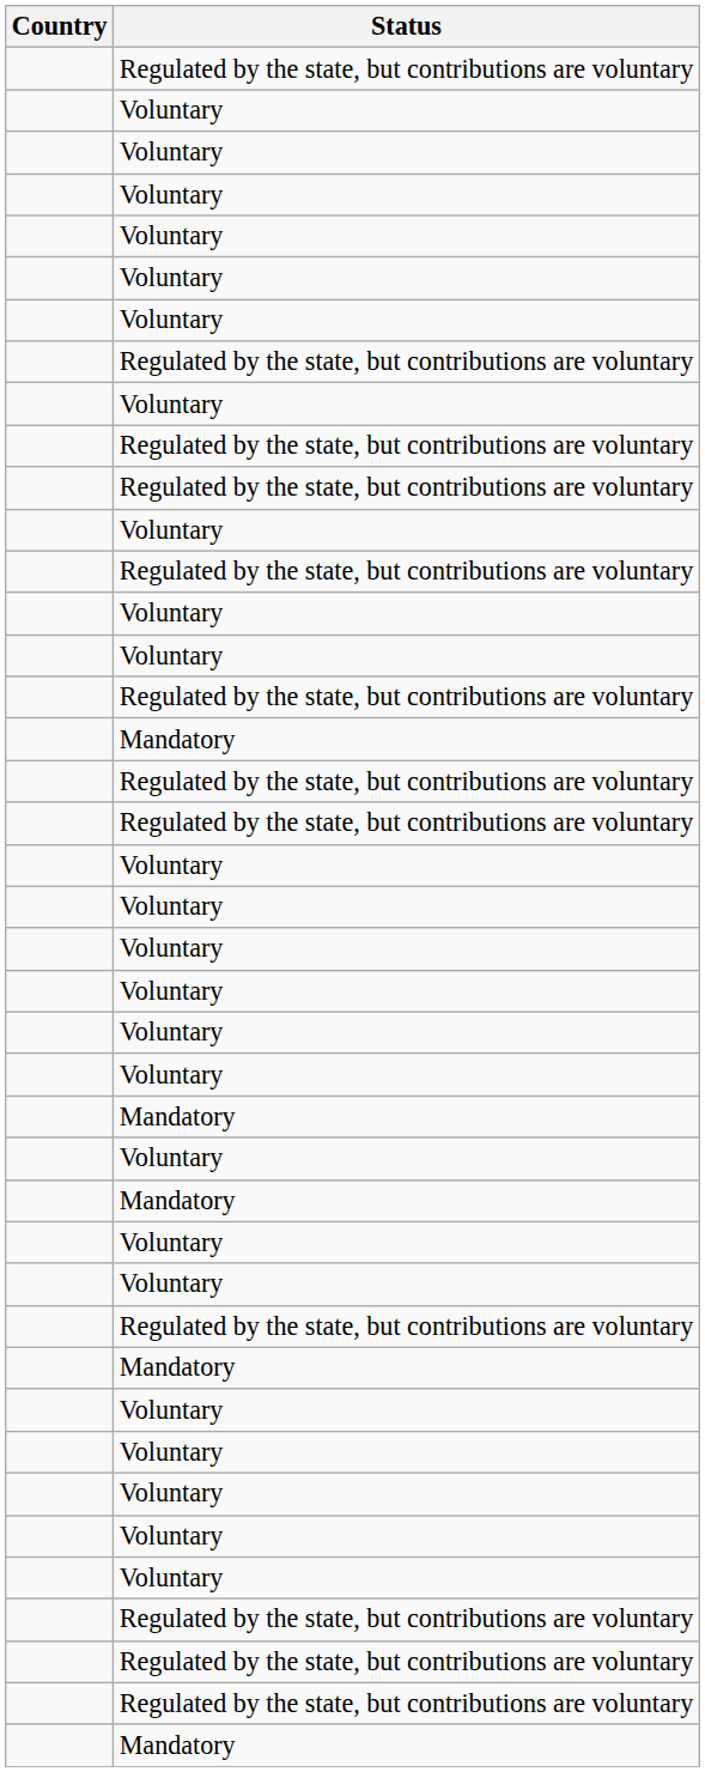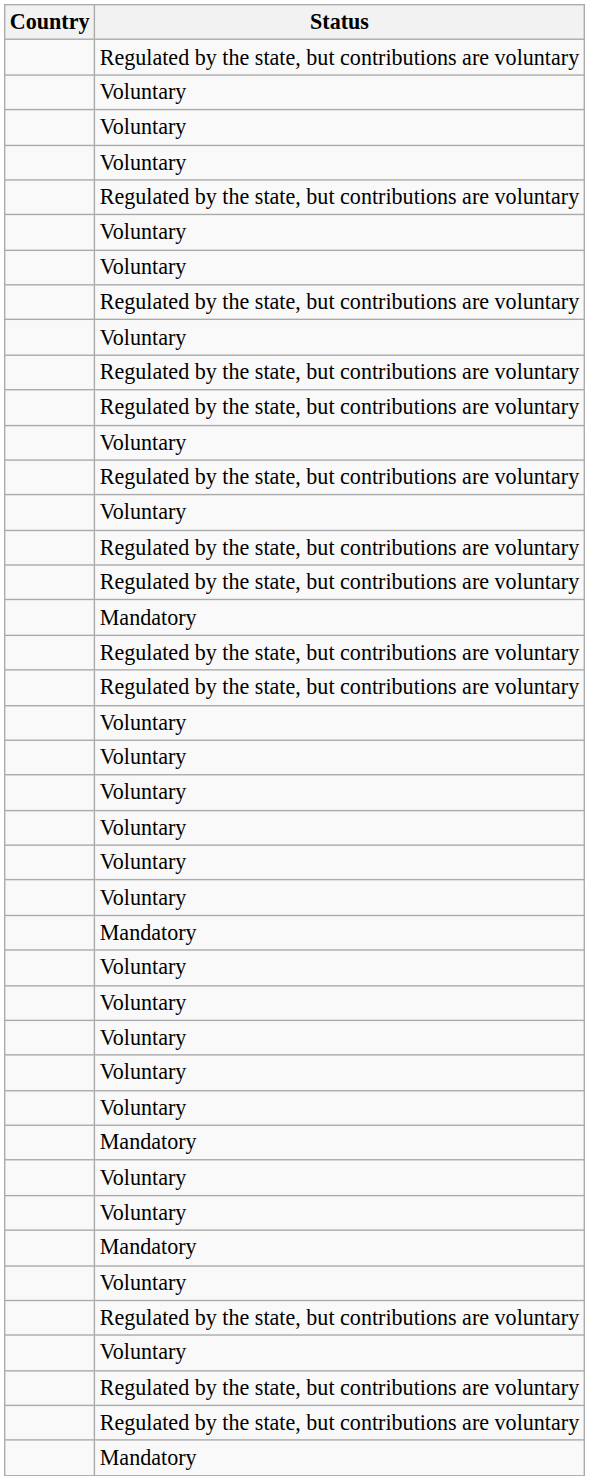row 6 | Status: Voluntary -> Regulated by the state, but contributions are voluntary
row 16 | Status: Voluntary -> Regulated by the state, but contributions are voluntary
row 29 | Status: Mandatory -> Voluntary
row 32 | Status: Regulated by the state, but contributions are voluntary -> Voluntary
row 36 | Status: Voluntary -> Mandatory
row 38 | Status: Voluntary -> Regulated by the state, but contributions are voluntary
row 39 | Status: Regulated by the state, but contributions are voluntary -> Voluntary
